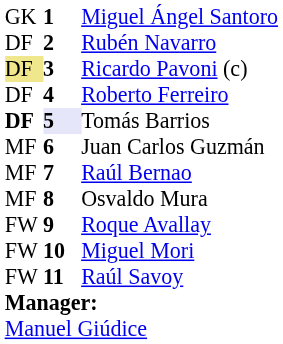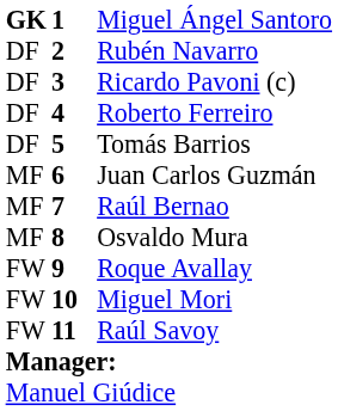Miguel Ángel Santoro | column 1: normal -> bold
Ricardo Pavoni (c) | column 1: khaki background -> no background
Tomás Barrios | column 1: bold -> normal
Tomás Barrios | column 2: lavender background -> no background
